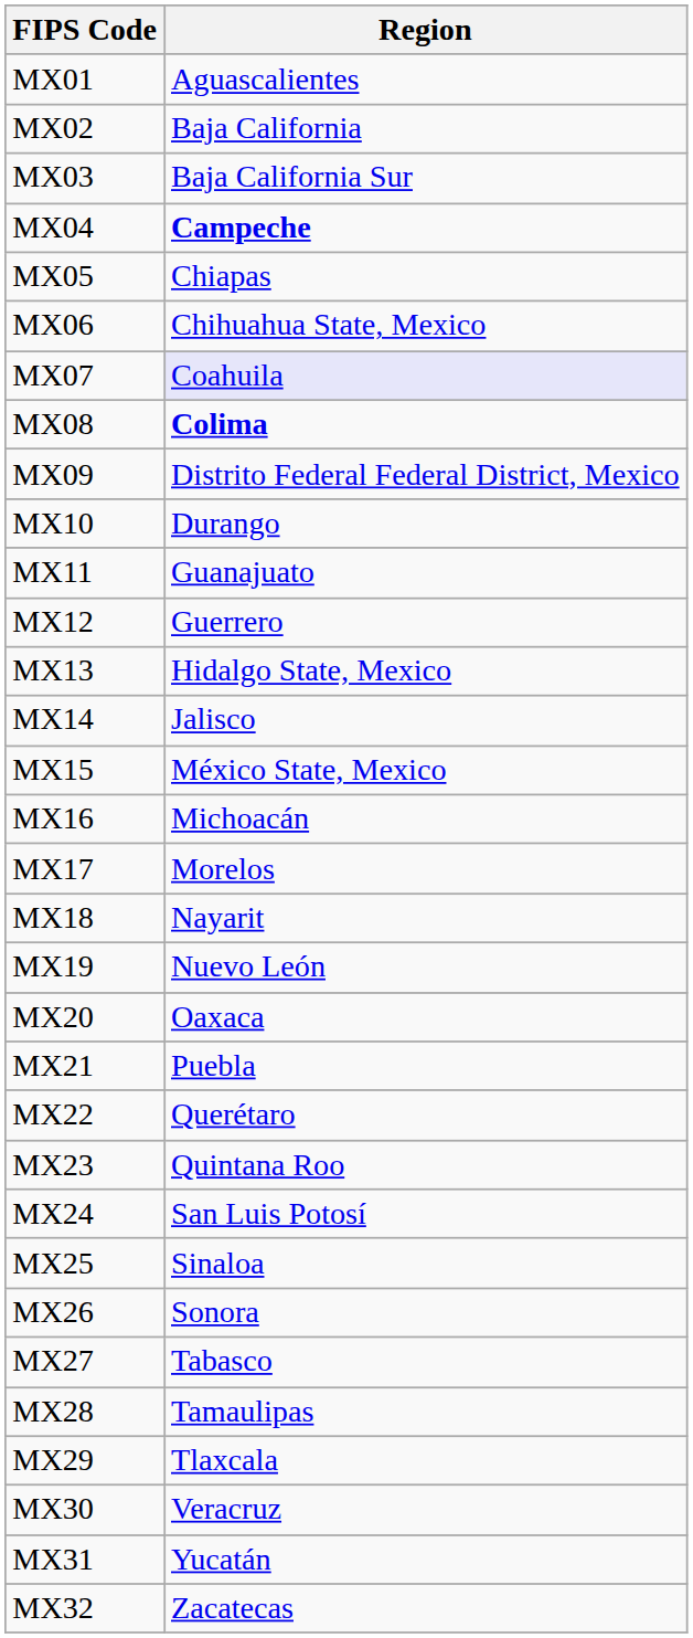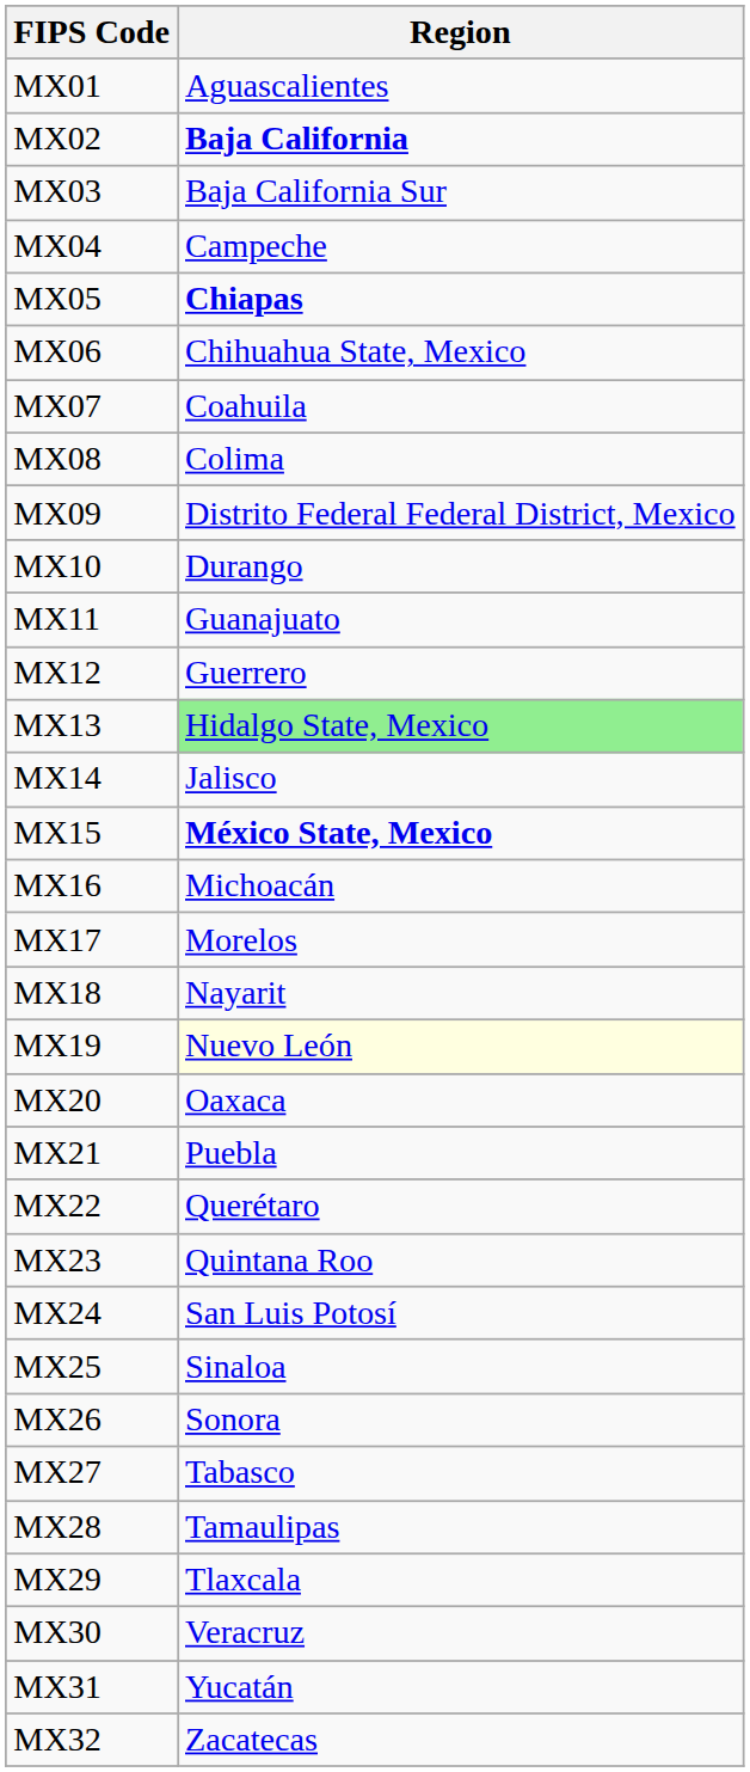MX02 | Region: normal -> bold
MX04 | Region: bold -> normal
MX05 | Region: normal -> bold
MX07 | Region: lavender background -> no background
MX08 | Region: bold -> normal
MX13 | Region: no background -> lightgreen background
MX15 | Region: normal -> bold
MX19 | Region: no background -> lightyellow background
